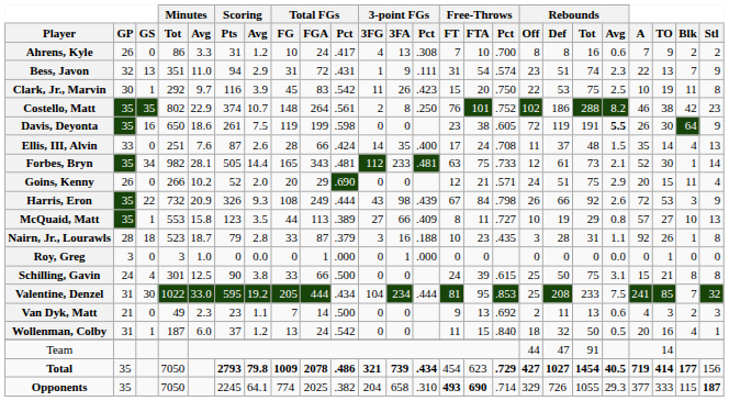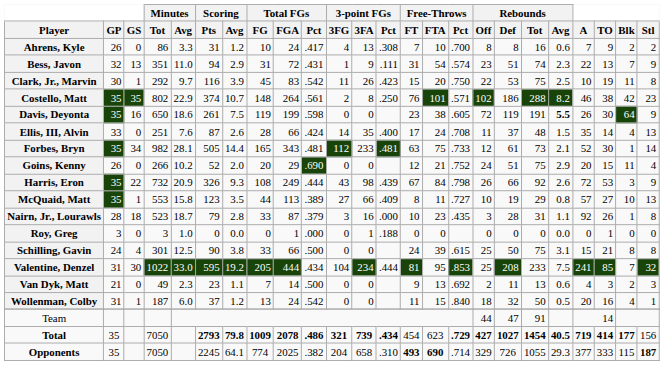Costello, Matt | Free-Throws / Pct: .752 -> .571
Goins, Kenny | Free-Throws / Pct: .571 -> .752
Nairn, Jr., Lourawls | 3-point FGs / Pct: .188 -> .000
Roy, Greg | 3-point FGs / Pct: .000 -> .188
